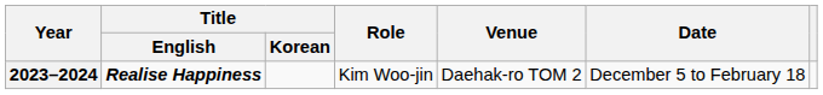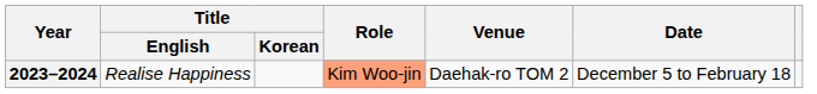2023–2024 | Title / English: bold -> normal
2023–2024 | Role: no background -> lightsalmon background
